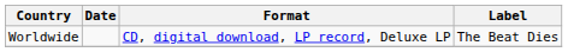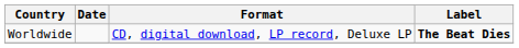Worldwide | Label: normal -> bold
